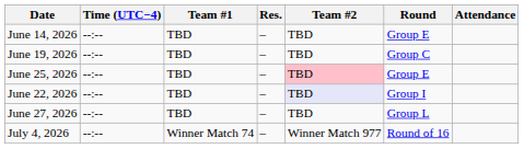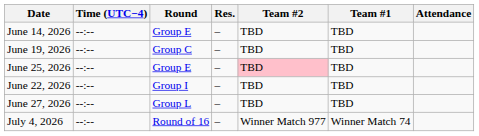columns swapped: Team #1 <-> Round
June 22, 2026 | Team #2: lavender background -> no background
